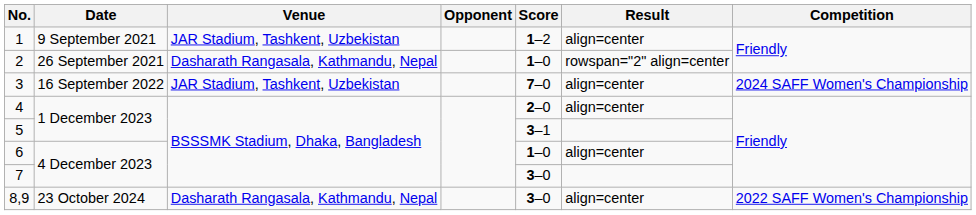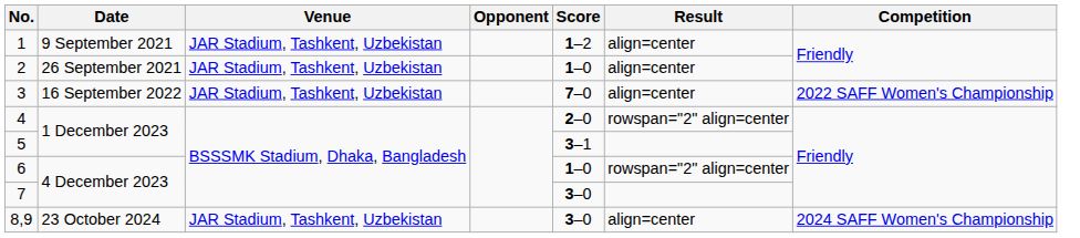2 | Venue: Dasharath Rangasala, Kathmandu, Nepal -> JAR Stadium, Tashkent, Uzbekistan
2 | Result: rowspan="2" align=center -> align=center
3 | Competition: 2024 SAFF Women's Championship -> 2022 SAFF Women's Championship
4 | Result: align=center -> rowspan="2" align=center
6 | Result: align=center -> rowspan="2" align=center
8,9 | Venue: Dasharath Rangasala, Kathmandu, Nepal -> JAR Stadium, Tashkent, Uzbekistan
8,9 | Competition: 2022 SAFF Women's Championship -> 2024 SAFF Women's Championship
